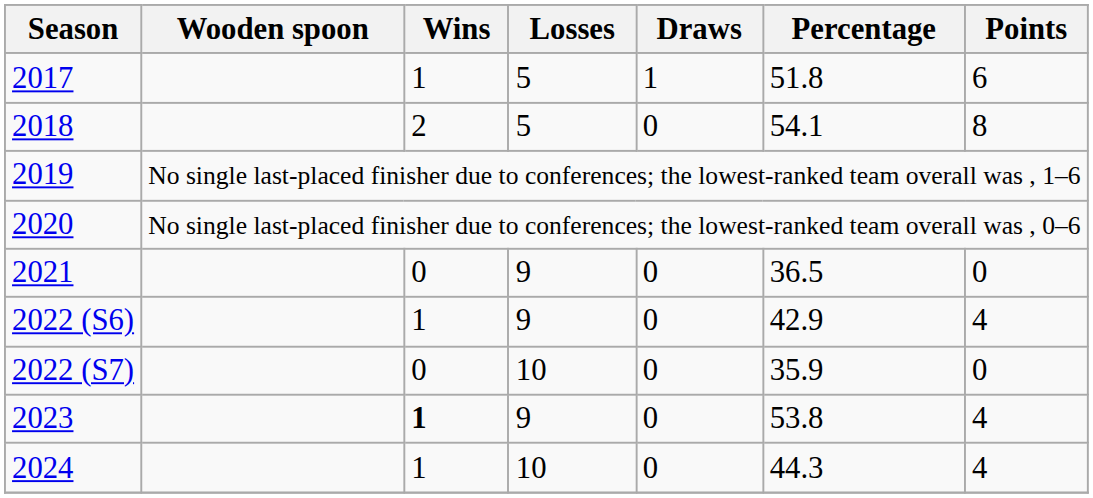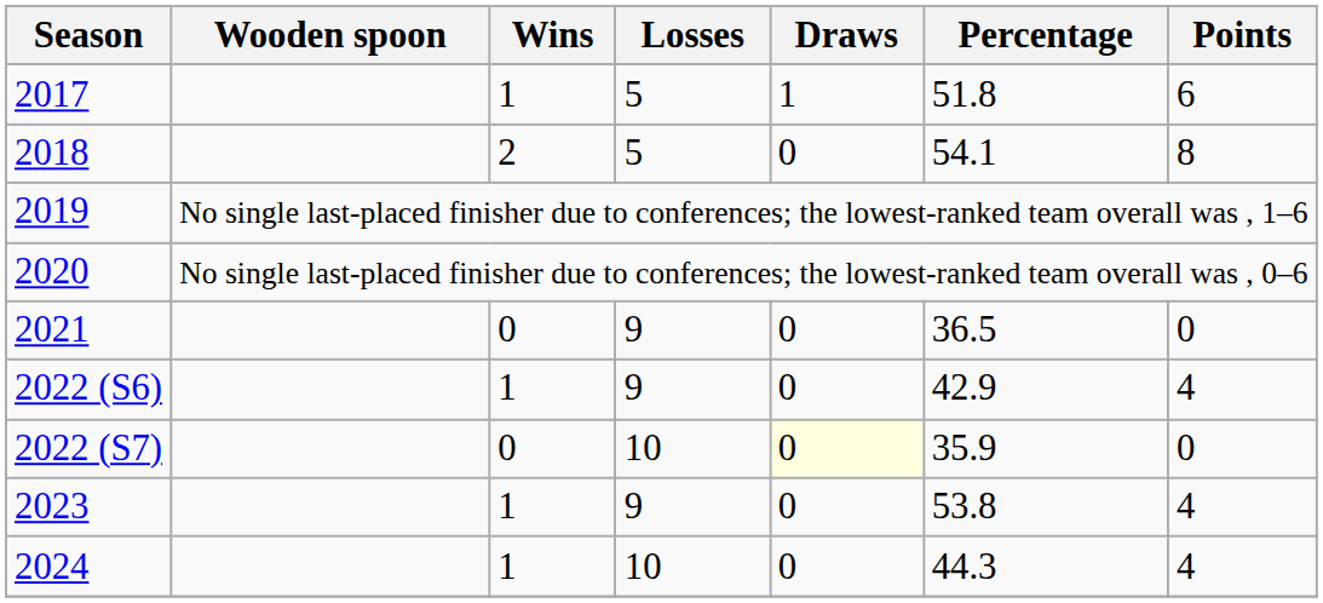2022 (S7) | Draws: no background -> lightyellow background
2023 | Wins: bold -> normal
